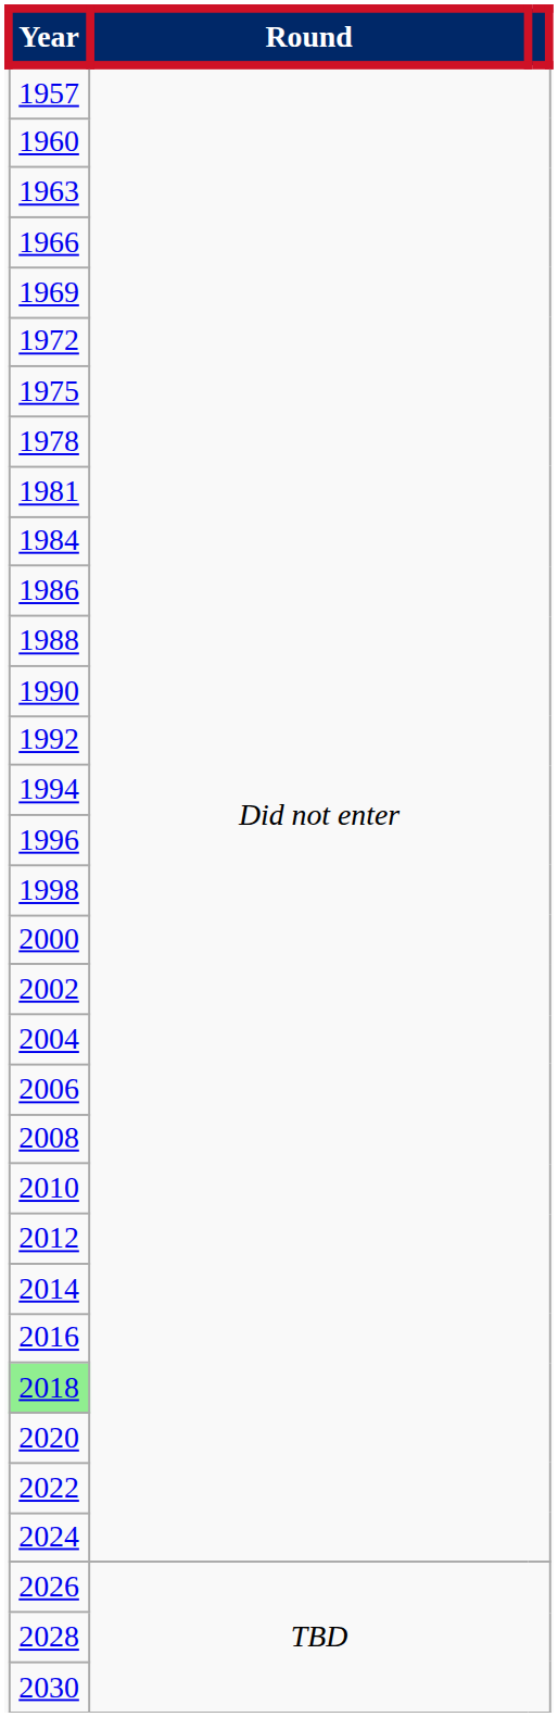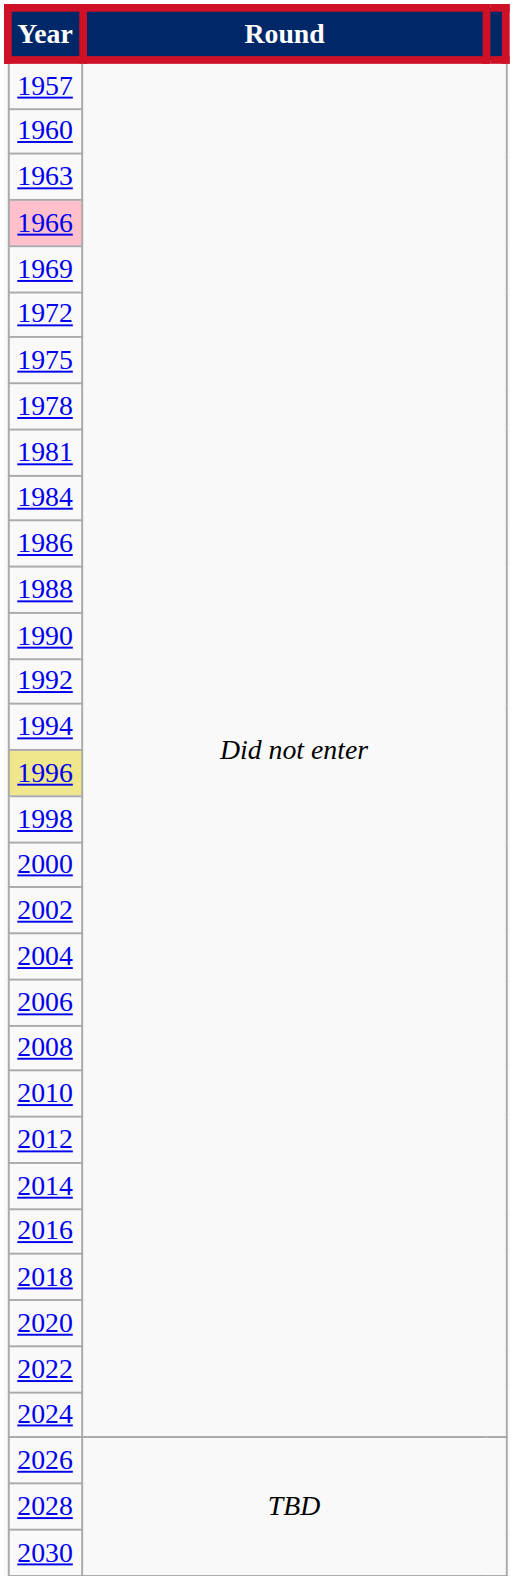1966 | Year: no background -> pink background
1996 | Year: no background -> khaki background
2018 | Year: lightgreen background -> no background
